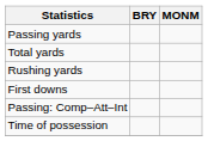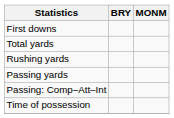rows swapped: First downs <-> Passing yards
